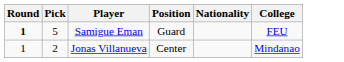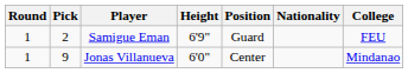+ column: Height | 6'9" | 6'0"
Samigue Eman | Round: bold -> normal
Samigue Eman | Pick: 5 -> 2
Jonas Villanueva | Pick: 2 -> 9
